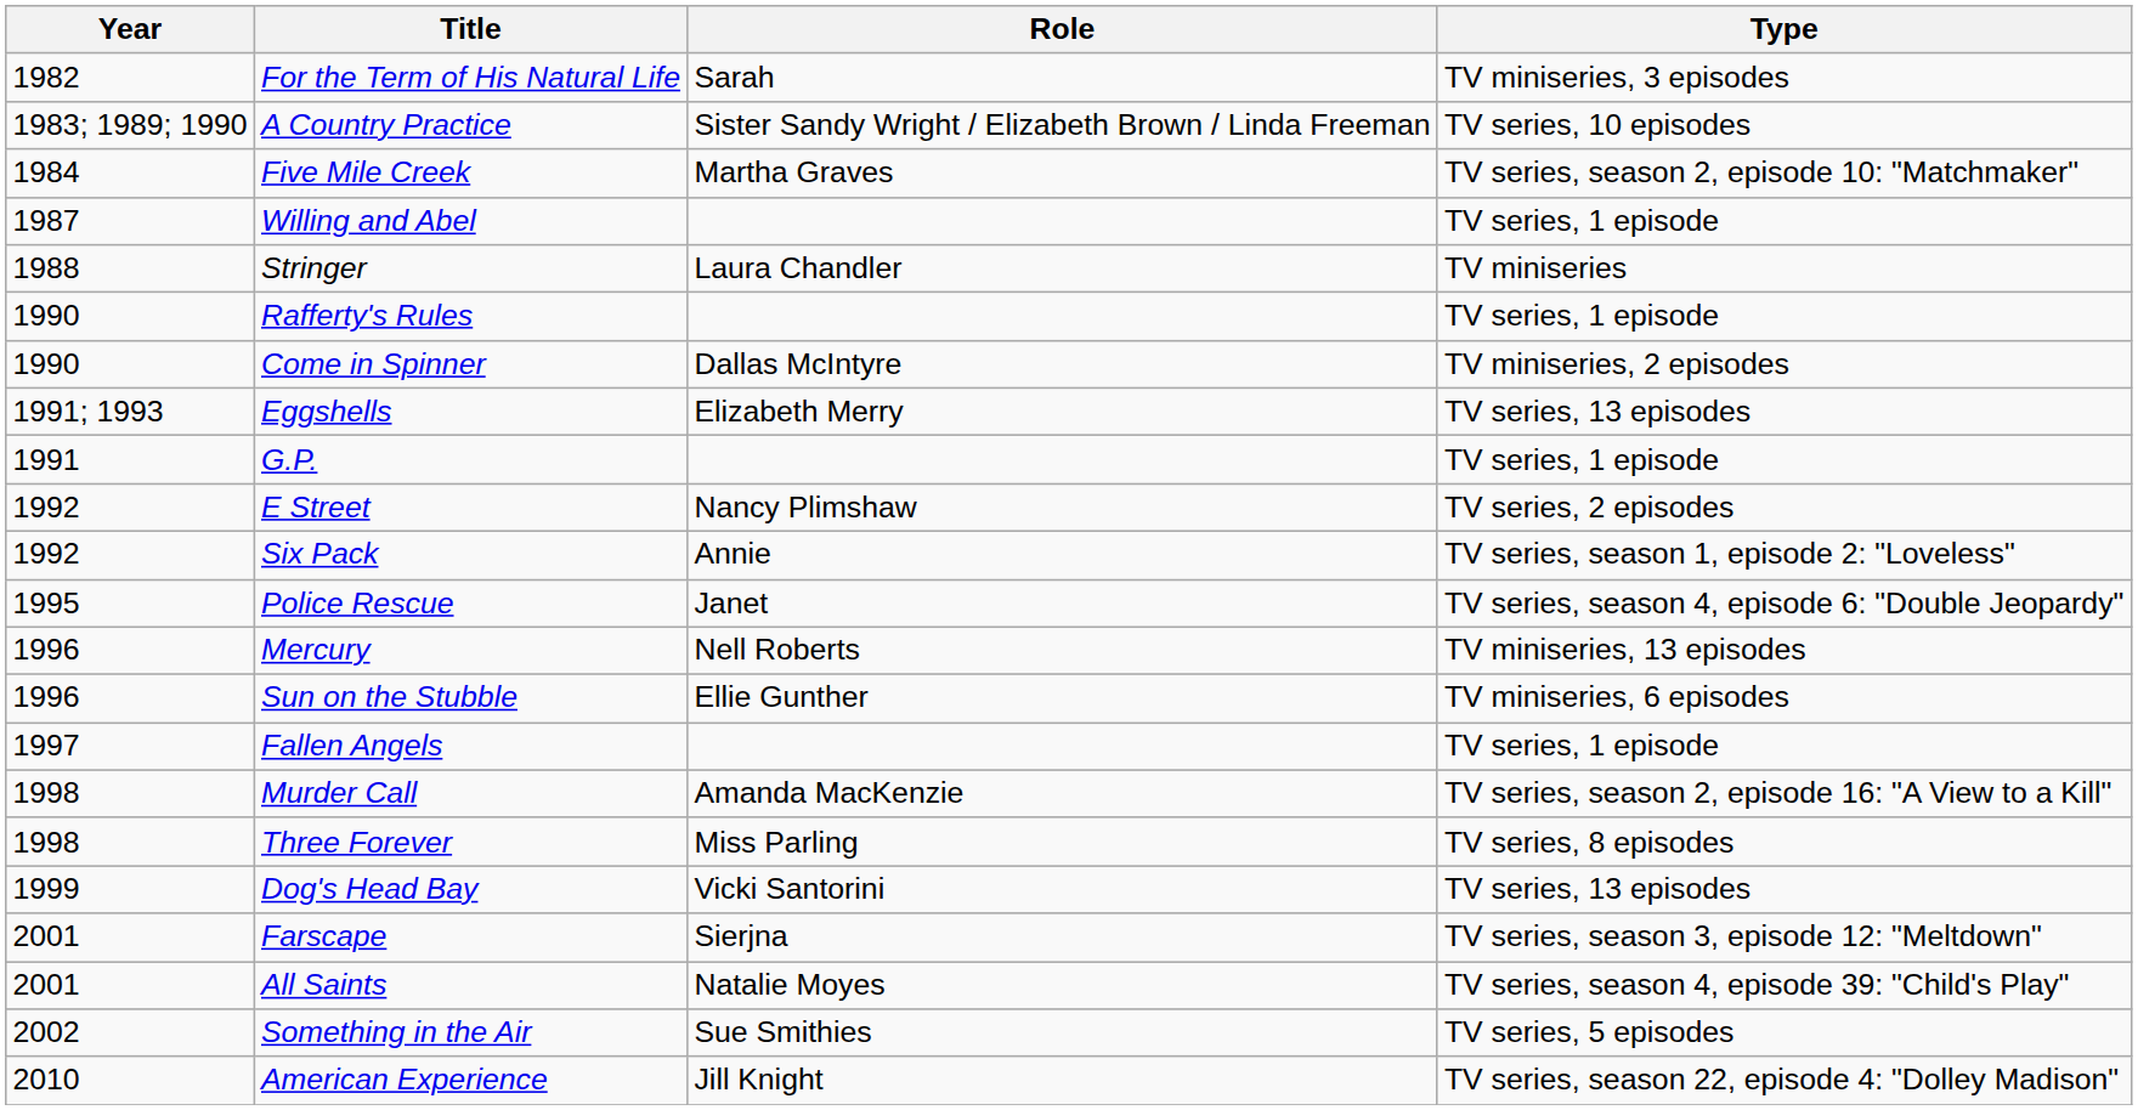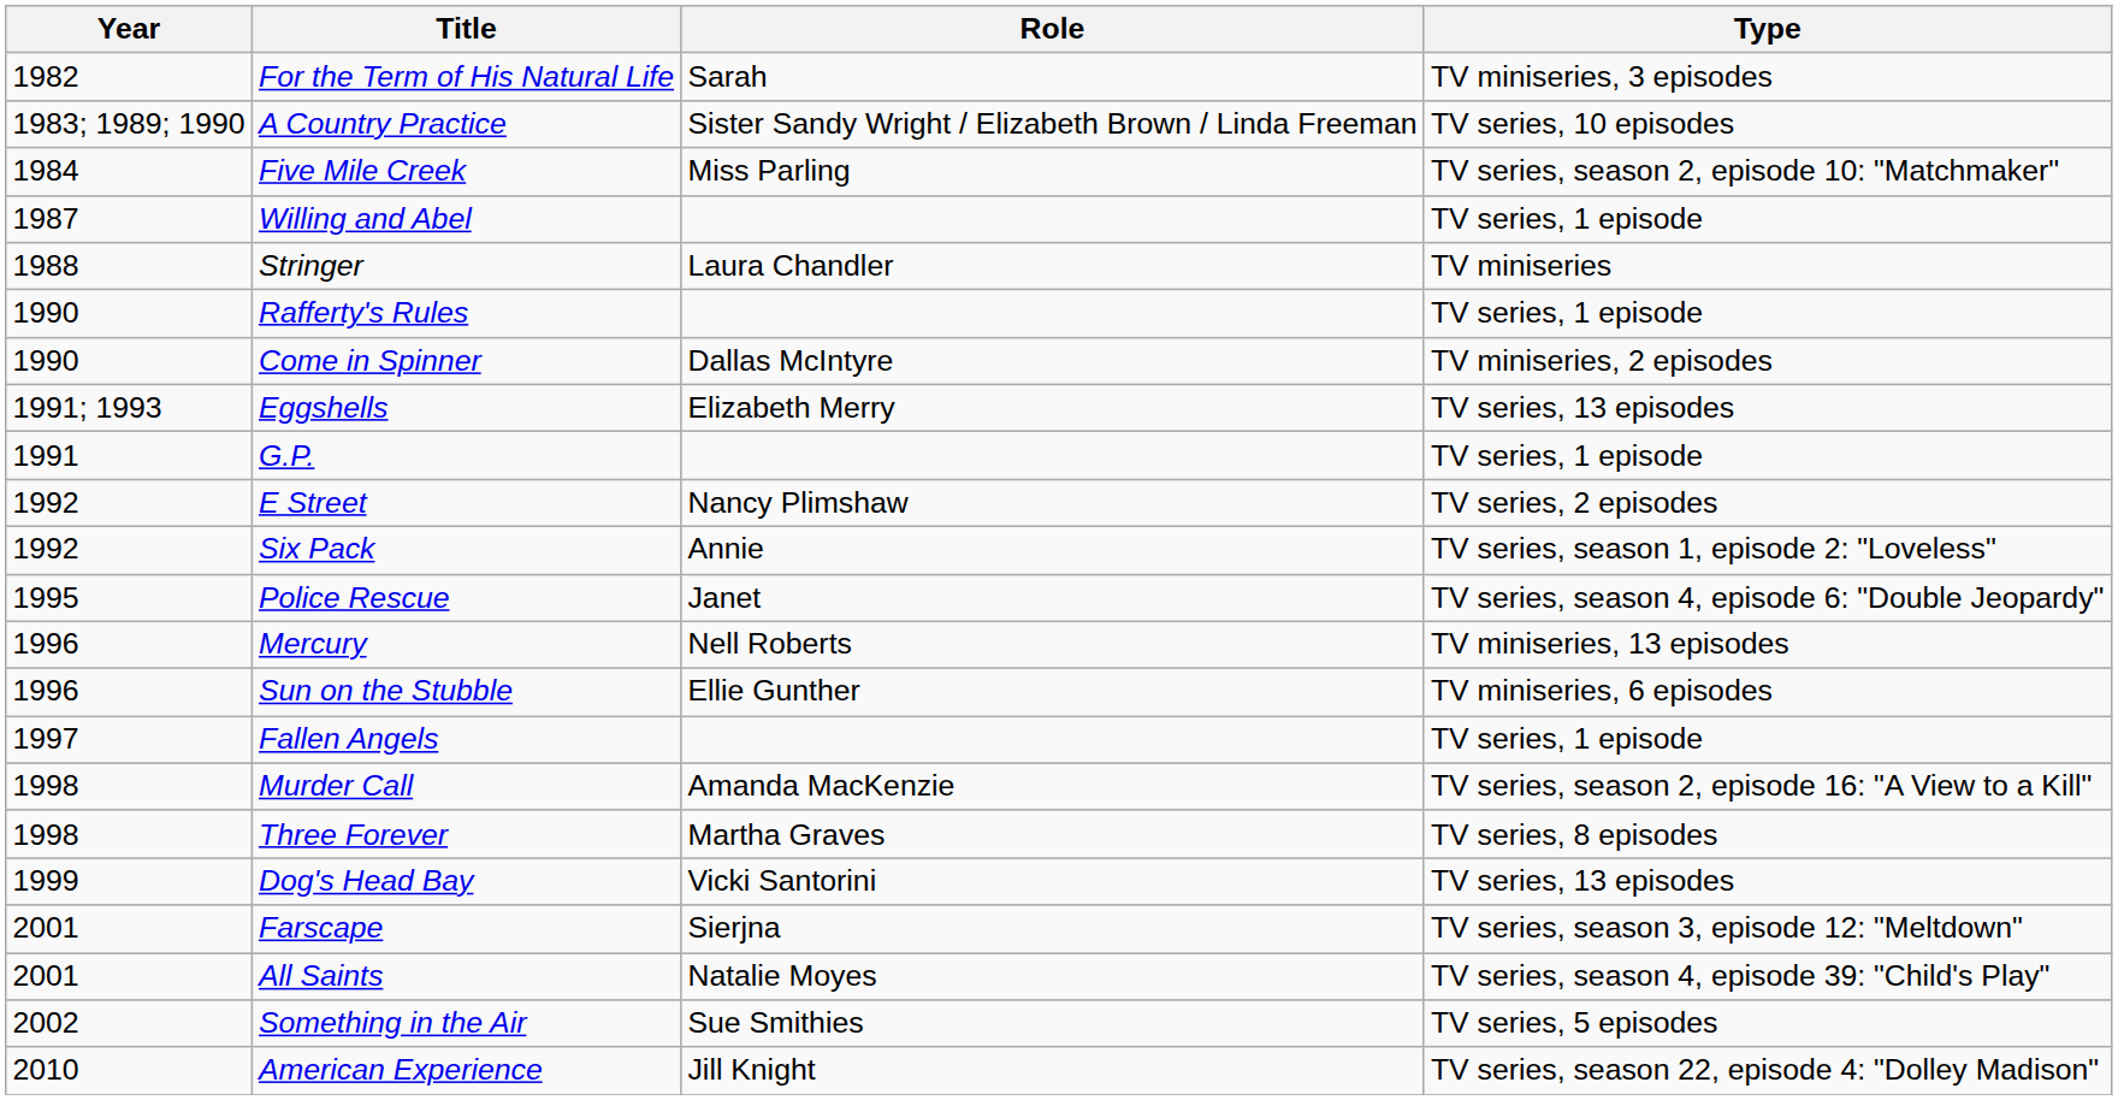Five Mile Creek | Role: Martha Graves -> Miss Parling
Three Forever | Role: Miss Parling -> Martha Graves
